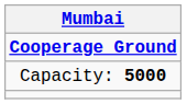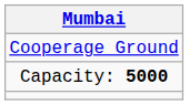row 2 | column 1: bold -> normal
